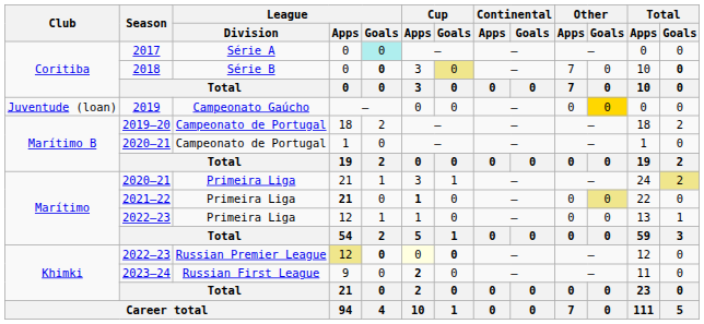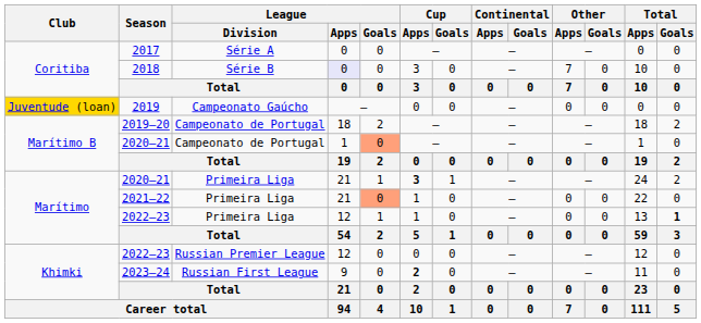2017 | League / Goals: paleturquoise background -> no background
2018 | League / Apps: no background -> lavender background
2018 | League / Goals: bold -> normal
2018 | Cup / Goals: khaki background -> no background
2018 | Total / Goals: bold -> normal
2019 | Club: no background -> gold background
2019 | Other / Goals: gold background -> no background
2020–21 / Campeonato de Portugal | League / Goals: no background -> lightsalmon background
2020–21 / Primeira Liga | Cup / Apps: normal -> bold
2020–21 / Primeira Liga | Total / Goals: khaki background -> no background
2021–22 | League / Apps: bold -> normal
2021–22 | League / Goals: no background -> lightsalmon background
2021–22 | Cup / Apps: bold -> normal
2021–22 | Other / Goals: khaki background -> no background
2022–23 / Primeira Liga | Total / Goals: normal -> bold
2022–23 / Russian Premier League | League / Apps: khaki background -> no background
2022–23 / Russian Premier League | League / Goals: bold -> normal
2022–23 / Russian Premier League | Cup / Apps: lightyellow background -> no background
2022–23 / Russian Premier League | Cup / Goals: bold -> normal
